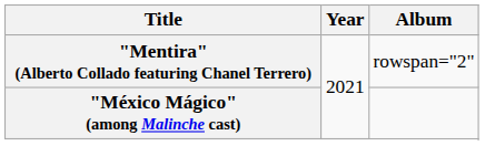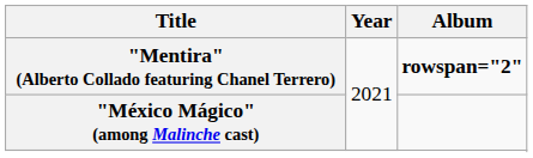"Mentira" (Alberto Collado featuring Chanel Terrero) | Album: normal -> bold
